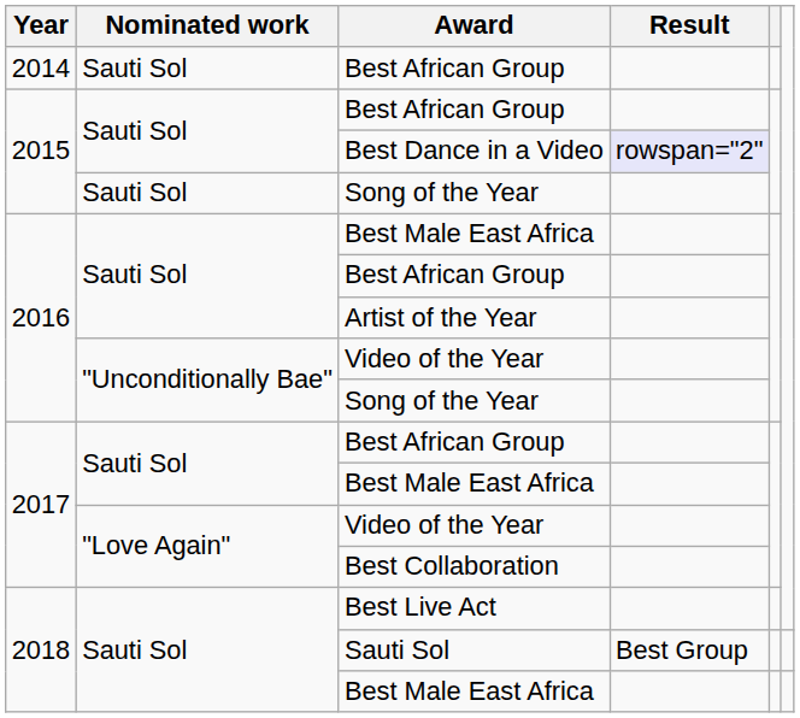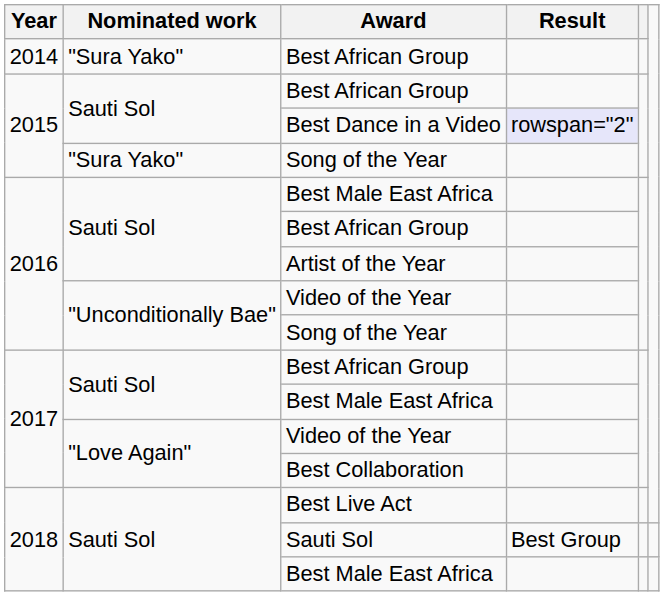2014 / Best African Group | Nominated work: Sauti Sol -> "Sura Yako"
2015 / Song of the Year | Nominated work: Sauti Sol -> "Sura Yako"
